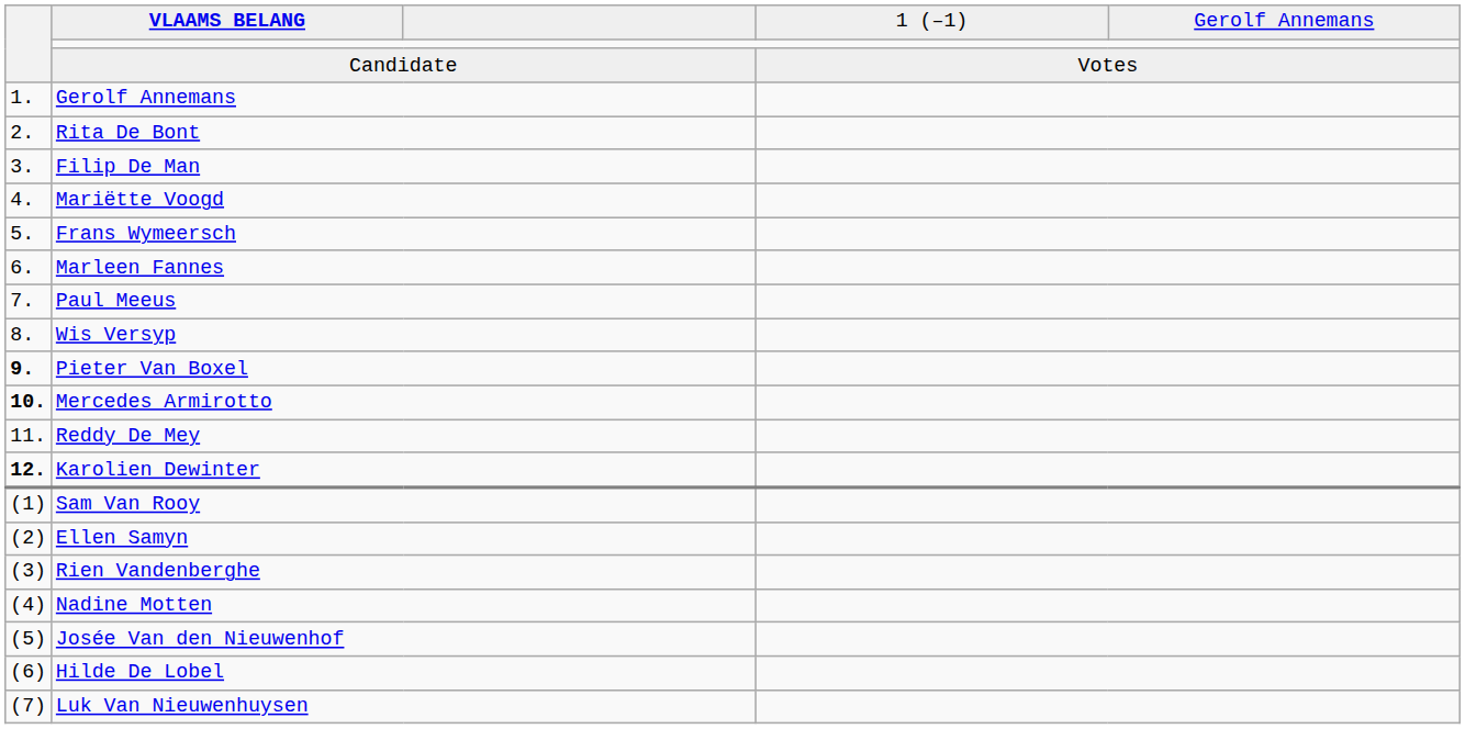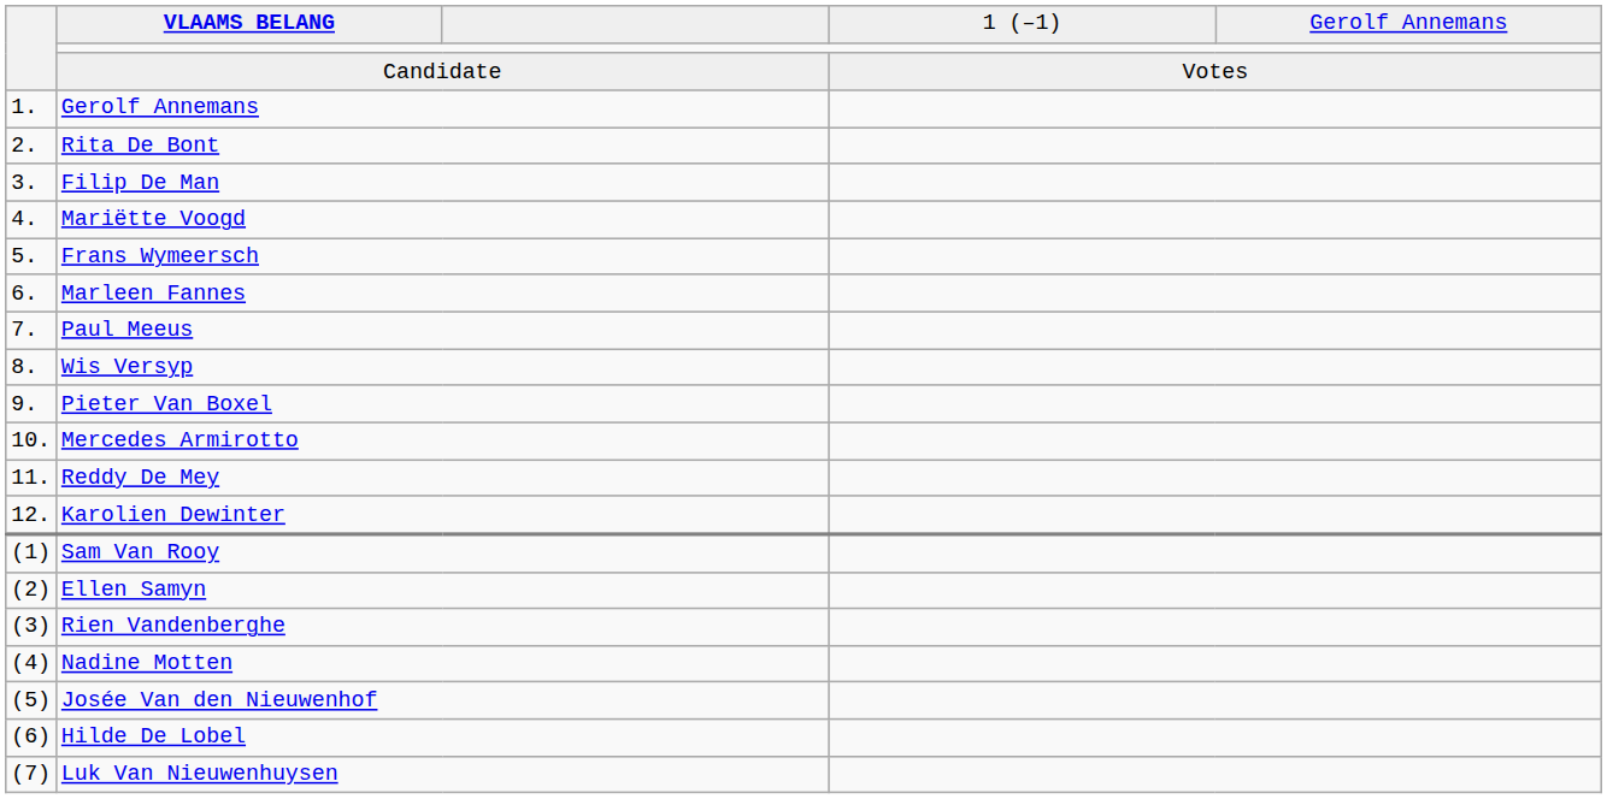Pieter Van Boxel | column 1: bold -> normal
Mercedes Armirotto | column 1: bold -> normal
Karolien Dewinter | column 1: bold -> normal
